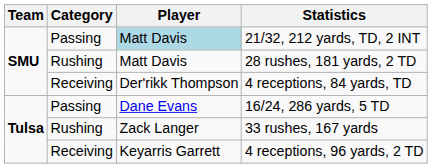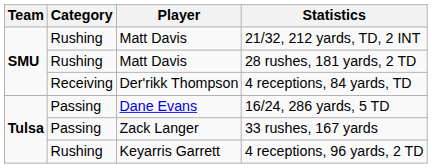21/32, 212 yards, TD, 2 INT | Category: Passing -> Rushing
21/32, 212 yards, TD, 2 INT | Player: lightblue background -> no background
33 rushes, 167 yards | Category: Rushing -> Passing
4 receptions, 96 yards, 2 TD | Category: Receiving -> Rushing
